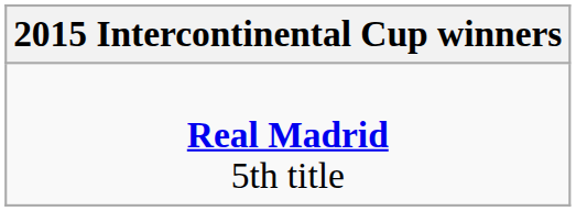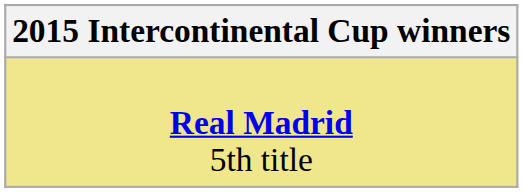row 2 | column 1: no background -> khaki background
